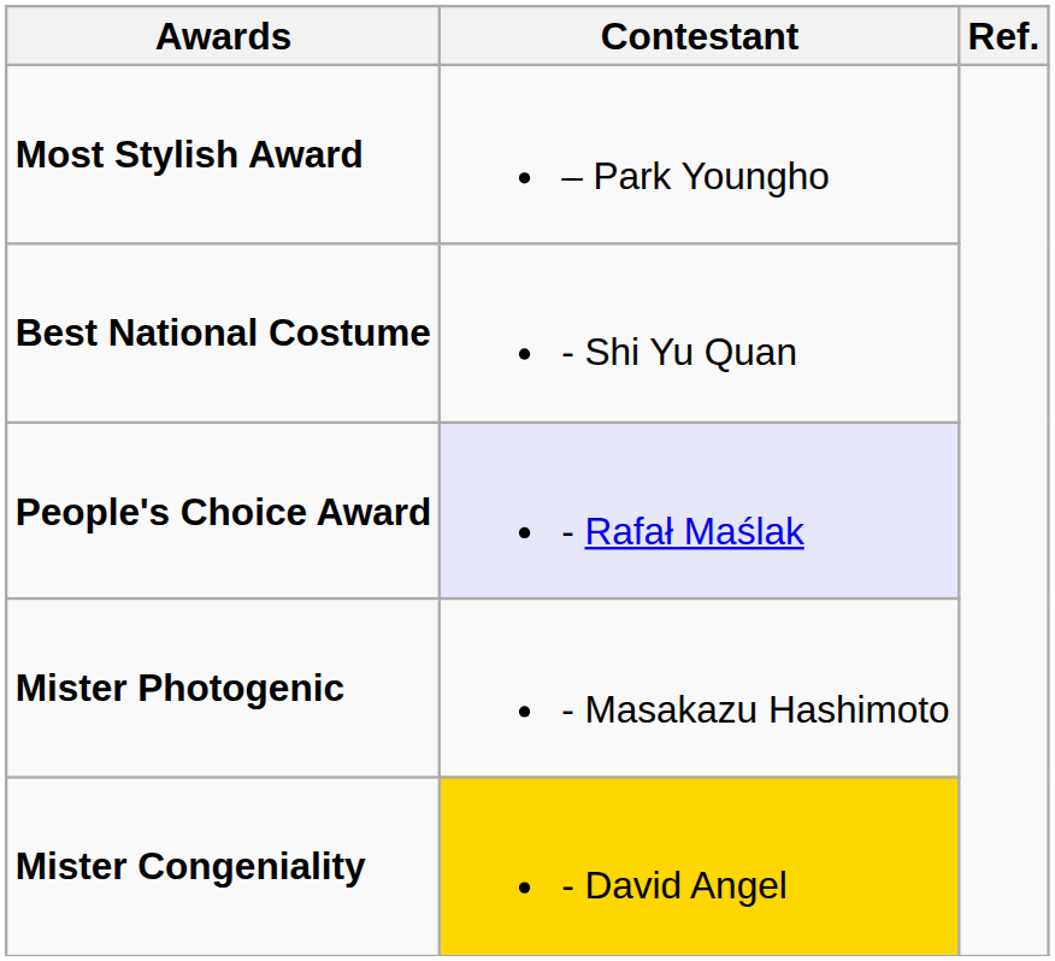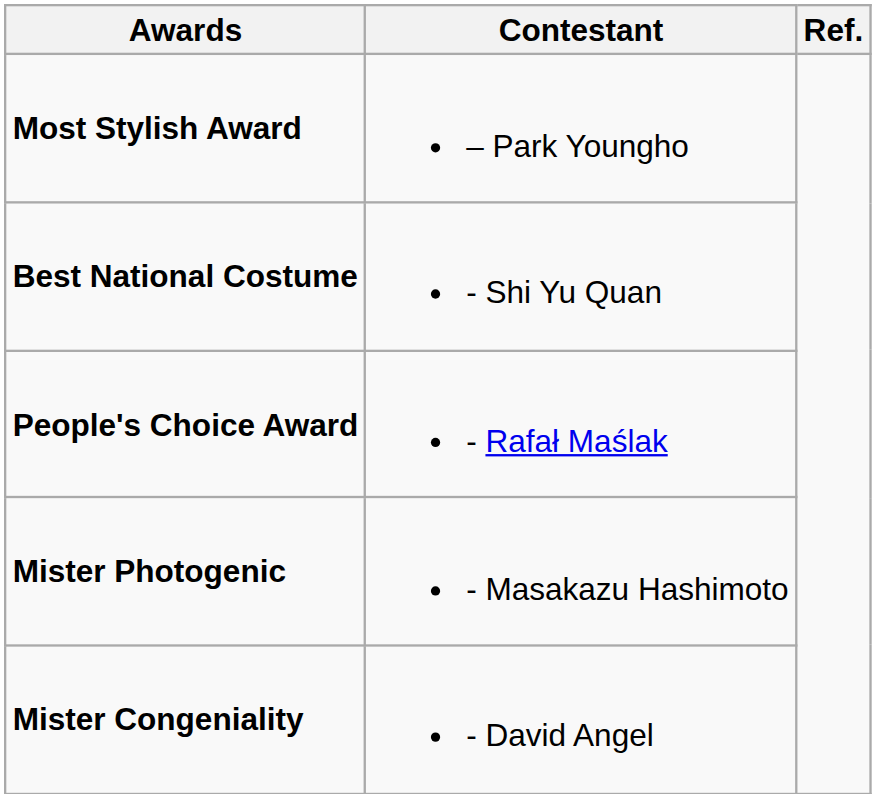People's Choice Award | Contestant: lavender background -> no background
Mister Congeniality | Contestant: gold background -> no background
